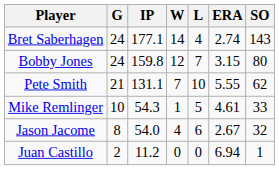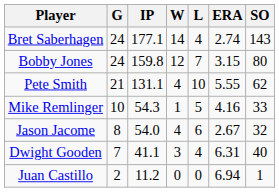Pete Smith | W: 7 -> 4
Mike Remlinger | ERA: 4.61 -> 4.16
+ row: Dwight Gooden | 7 | 41.1 | 3 | 4 | 6.31 | 40
